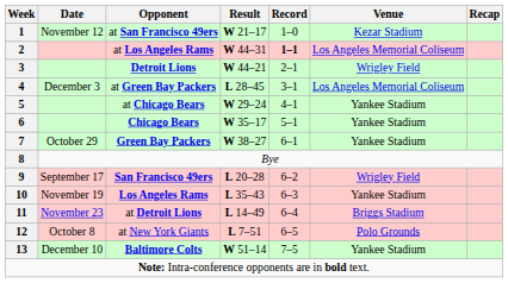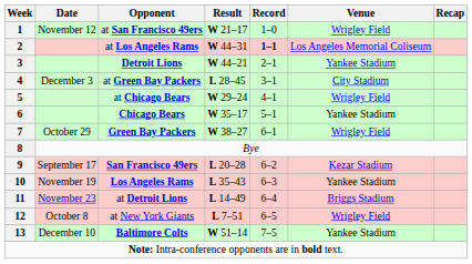1 | Venue: Kezar Stadium -> Wrigley Field
3 | Venue: Wrigley Field -> Yankee Stadium
4 | Venue: Los Angeles Memorial Coliseum -> City Stadium
5 | Venue: Yankee Stadium -> Wrigley Field
7 | Venue: Yankee Stadium -> Wrigley Field
9 | Venue: Wrigley Field -> Kezar Stadium
12 | Venue: Polo Grounds -> Wrigley Field
